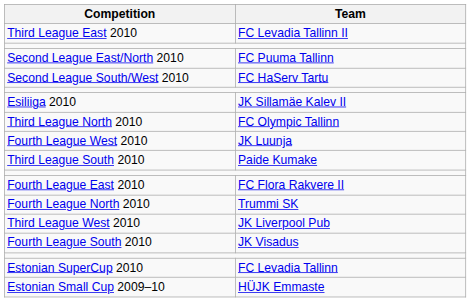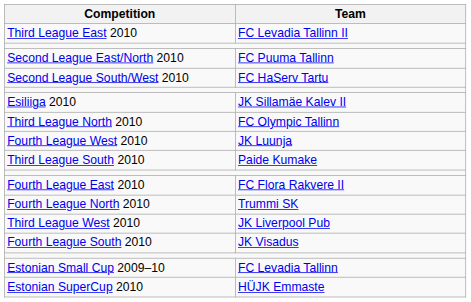row 17 | Competition: Estonian SuperCup 2010 -> Estonian Small Cup 2009–10
row 18 | Competition: Estonian Small Cup 2009–10 -> Estonian SuperCup 2010
